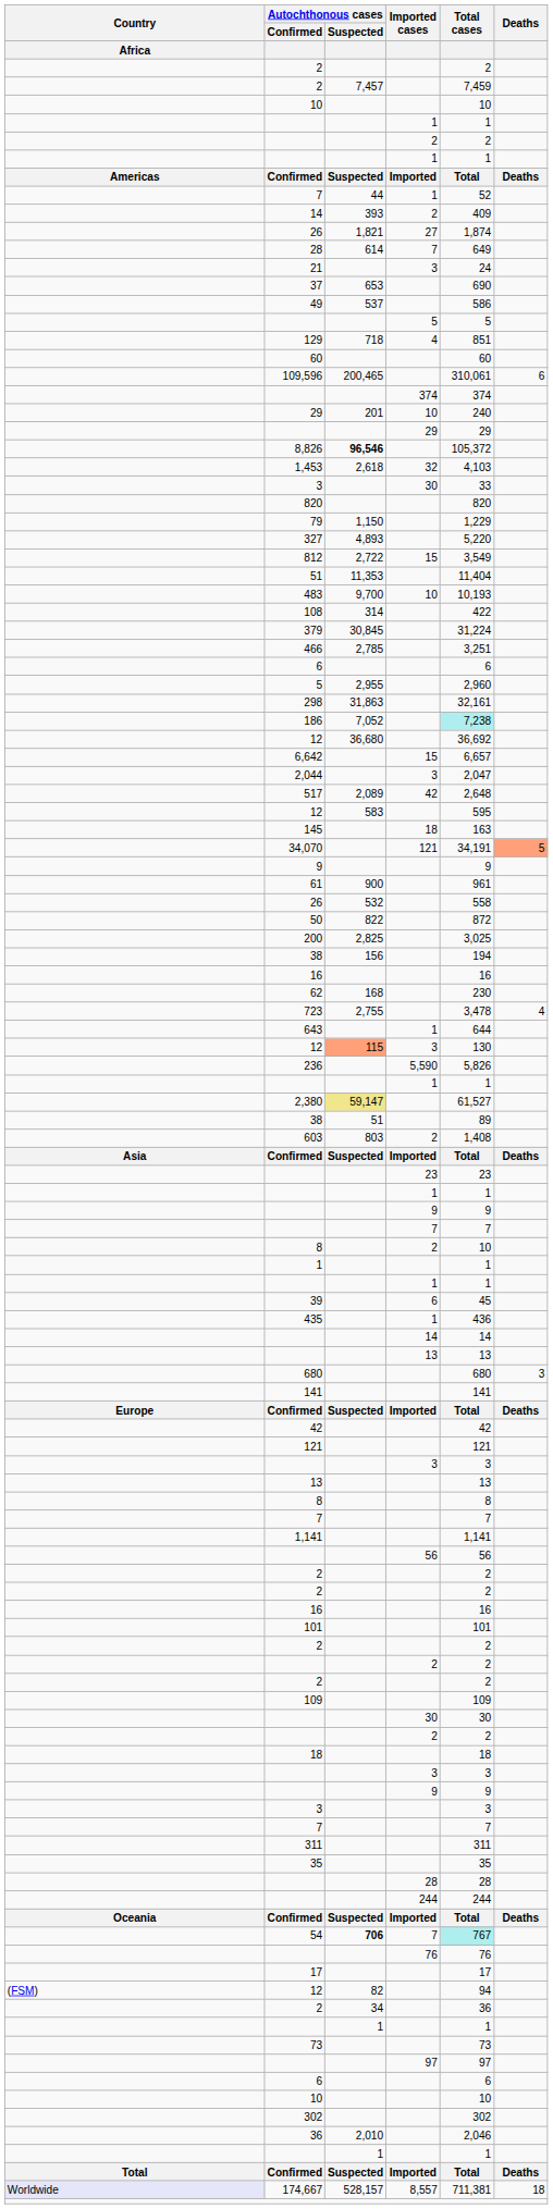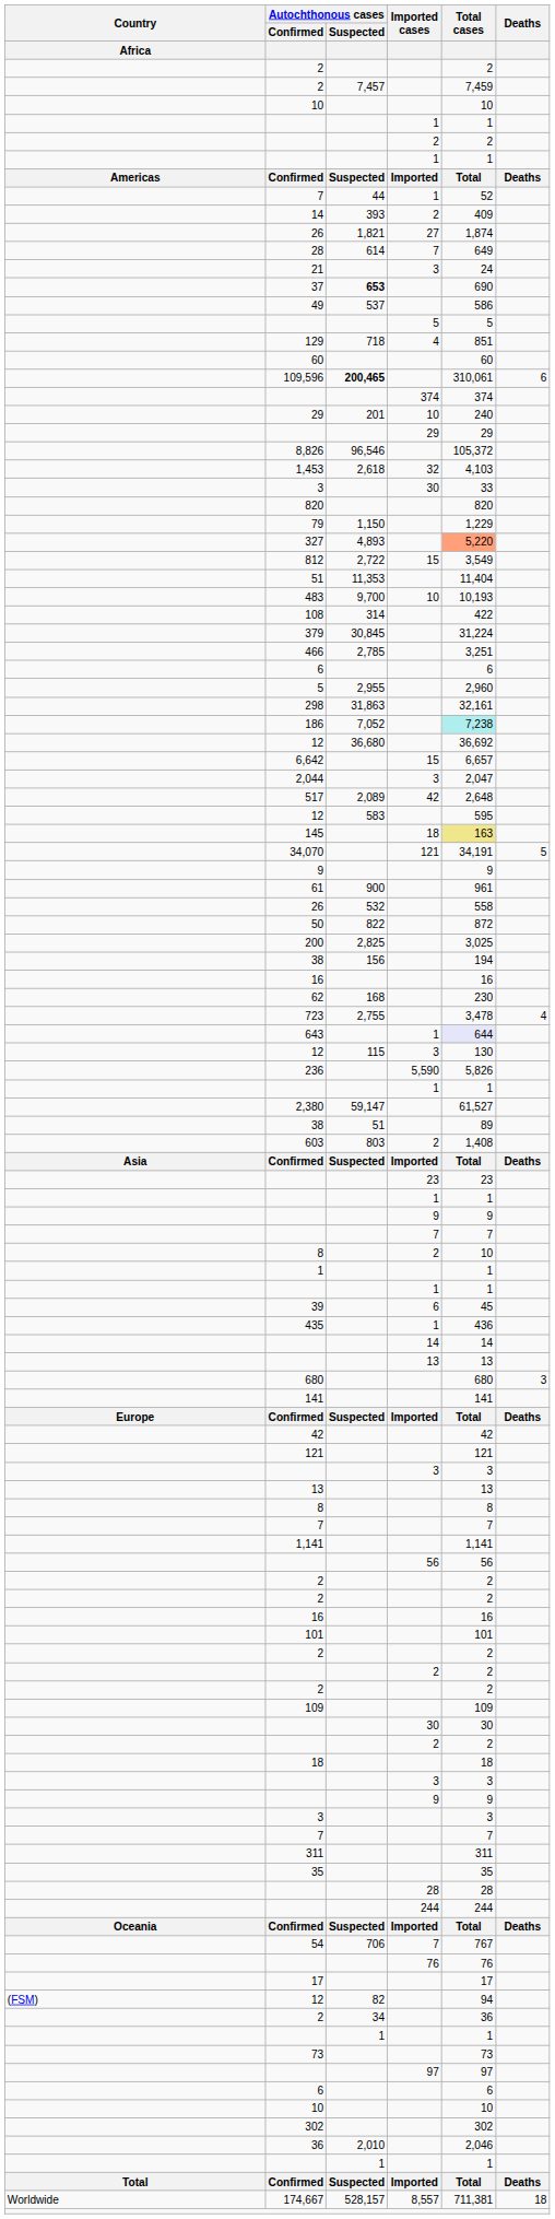37 | Autochthonous cases / Suspected: normal -> bold
109,596 | Autochthonous cases / Suspected: normal -> bold
8,826 | Autochthonous cases / Suspected: bold -> normal
327 | Total cases: no background -> lightsalmon background
145 | Total cases: no background -> khaki background
34,070 | Deaths: lightsalmon background -> no background
643 | Total cases: no background -> lavender background
12 / 3 | Autochthonous cases / Suspected: lightsalmon background -> no background
2,380 | Autochthonous cases / Suspected: khaki background -> no background
54 | Autochthonous cases / Suspected: bold -> normal
54 | Total cases: paleturquoise background -> no background
174,667 | Country / Africa: lavender background -> no background
